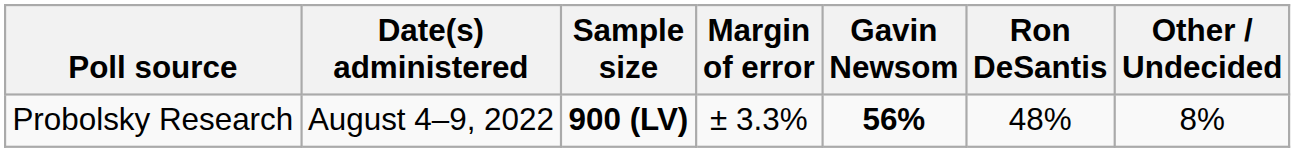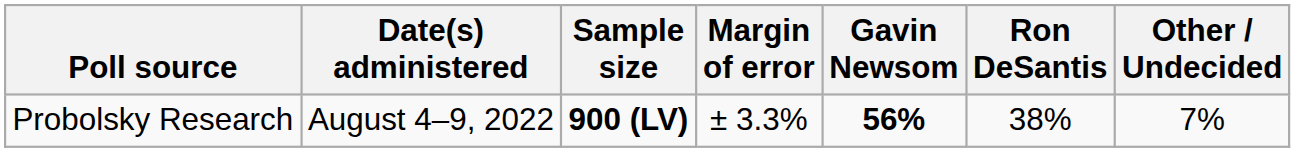Probolsky Research | Ron DeSantis: 48% -> 38%
Probolsky Research | Other / Undecided: 8% -> 7%
